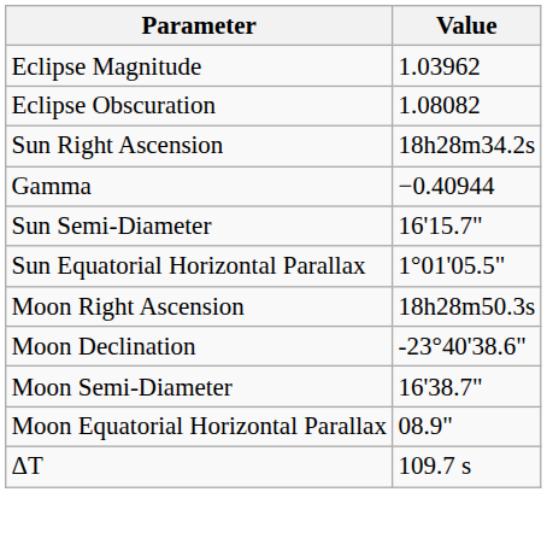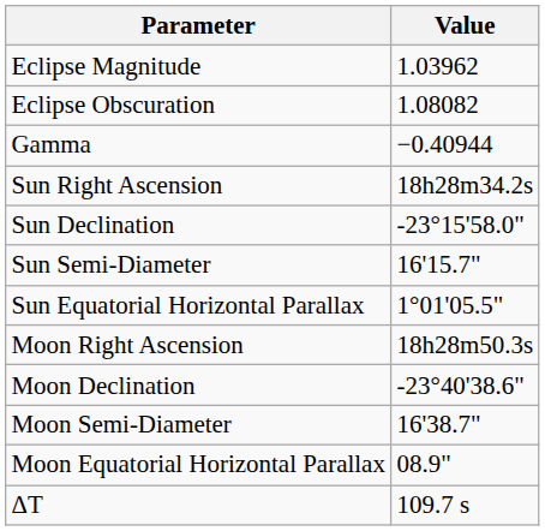rows swapped: Gamma <-> Sun Right Ascension
+ row: Sun Declination | -23°15'58.0"
